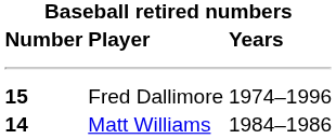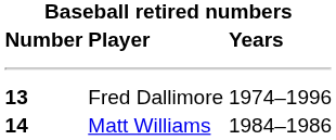Fred Dallimore | Number: 15 -> 13
